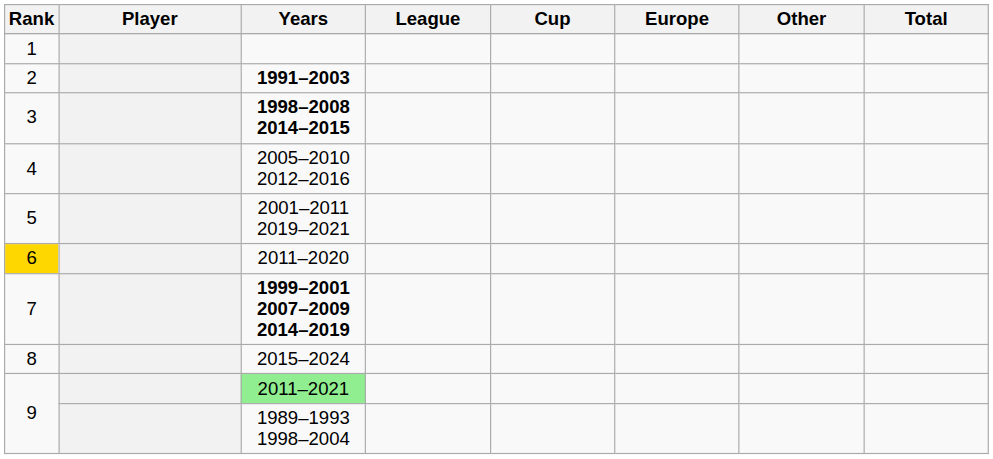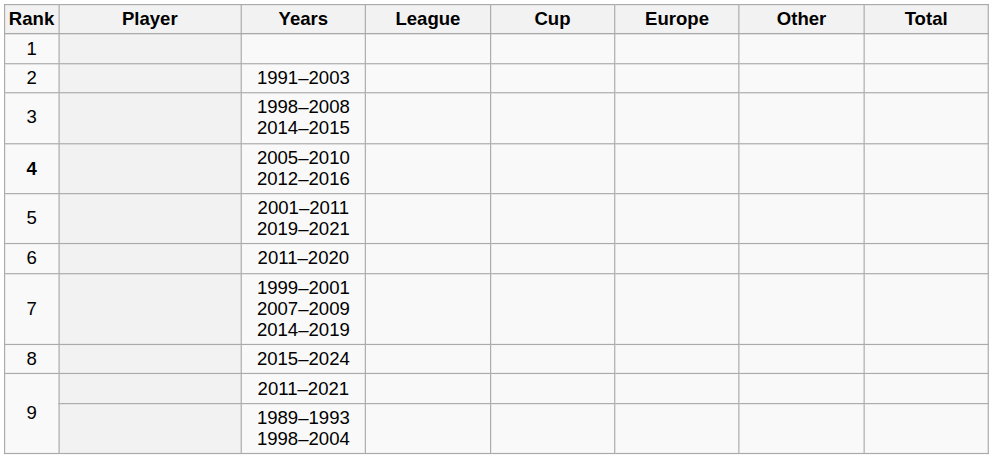1991–2003 | Years: bold -> normal
1998–2008 2014–2015 | Years: bold -> normal
2005–2010 2012–2016 | Rank: normal -> bold
2011–2020 | Rank: gold background -> no background
1999–2001 2007–2009 2014–2019 | Years: bold -> normal
2011–2021 | Years: lightgreen background -> no background
